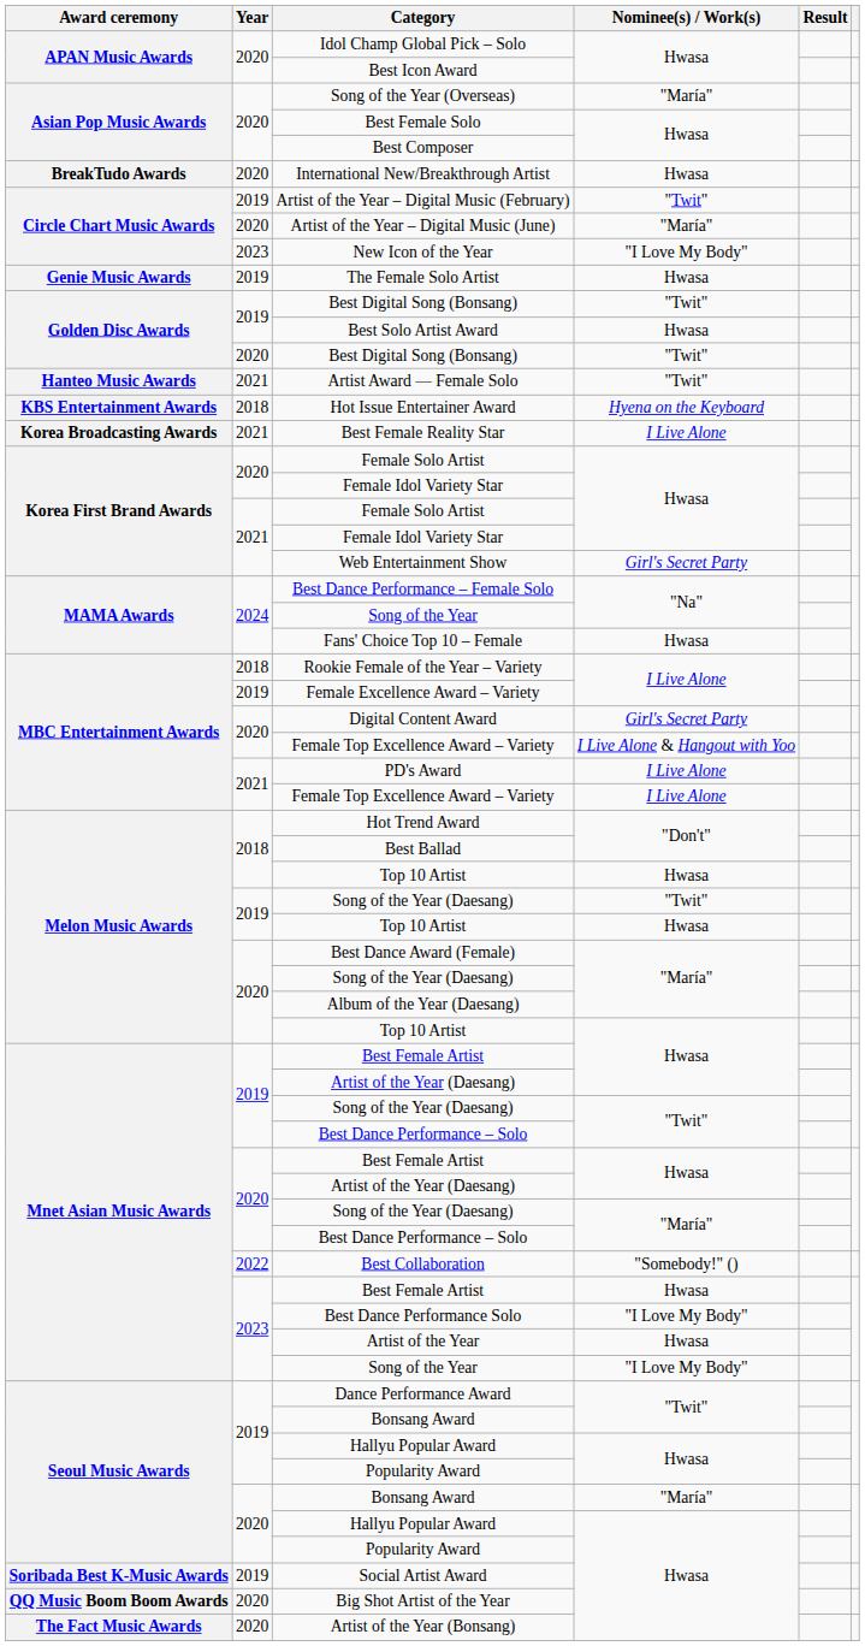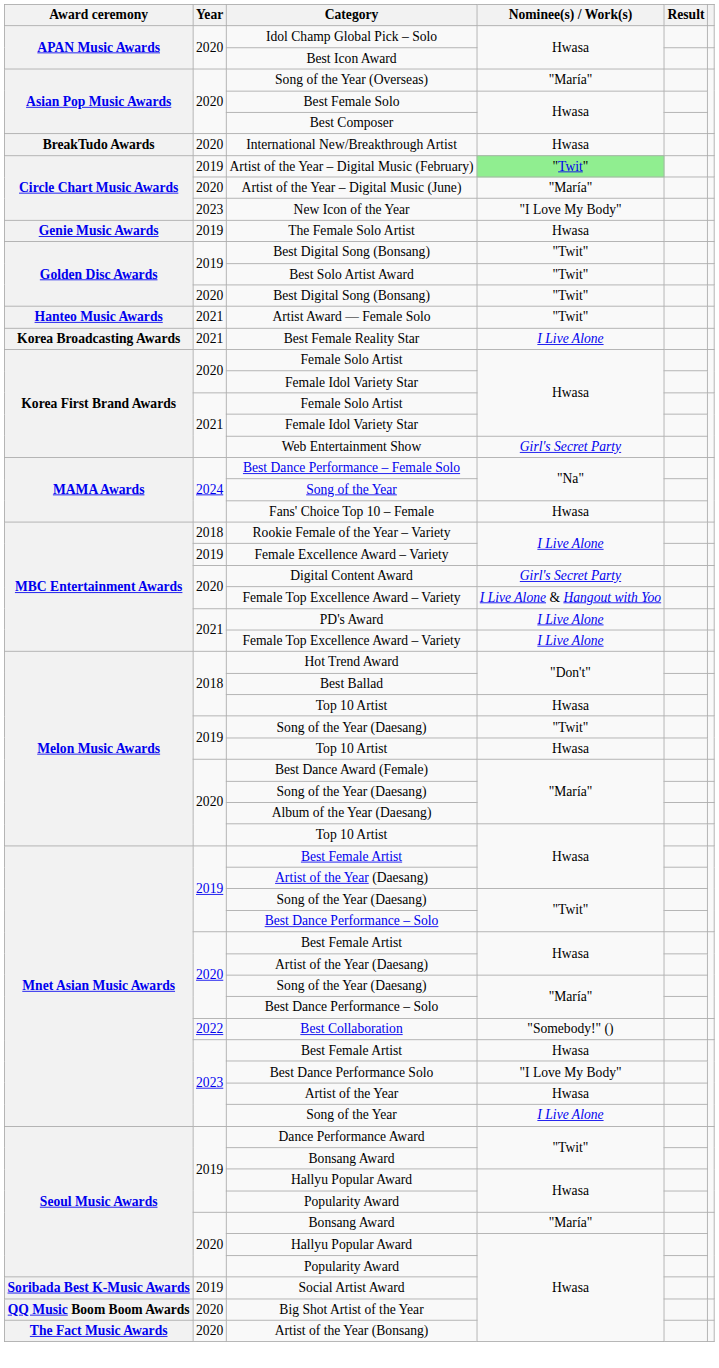Artist of the Year – Digital Music (February) | Nominee(s) / Work(s): no background -> lightgreen background
Best Solo Artist Award | Nominee(s) / Work(s): Hwasa -> "Twit"
- row: KBS Entertainment Awards | 2018 | Hot Issue Entertainer Award | Hyena on the Keyboard
2023 / Song of the Year | Nominee(s) / Work(s): "I Love My Body" -> I Live Alone
